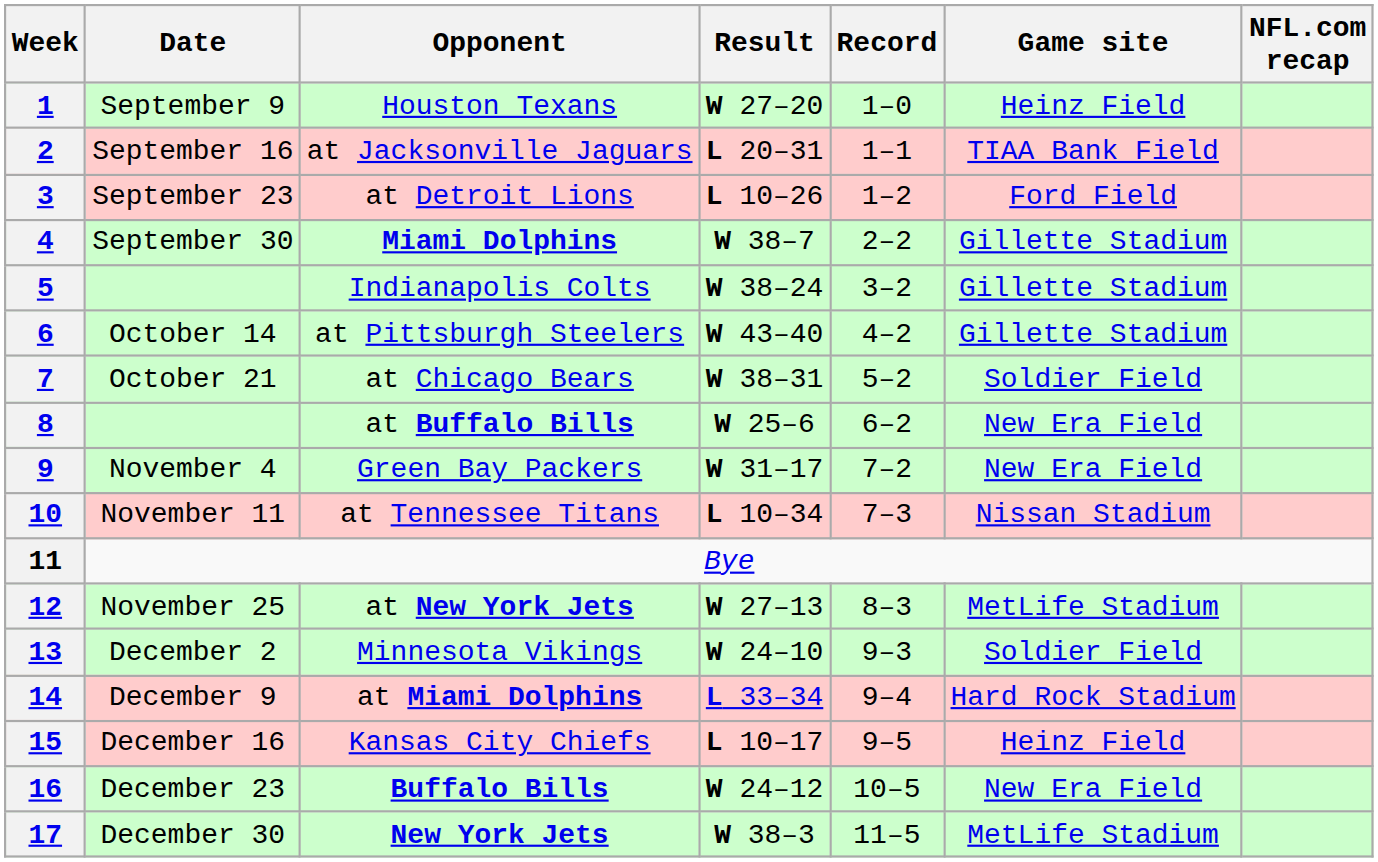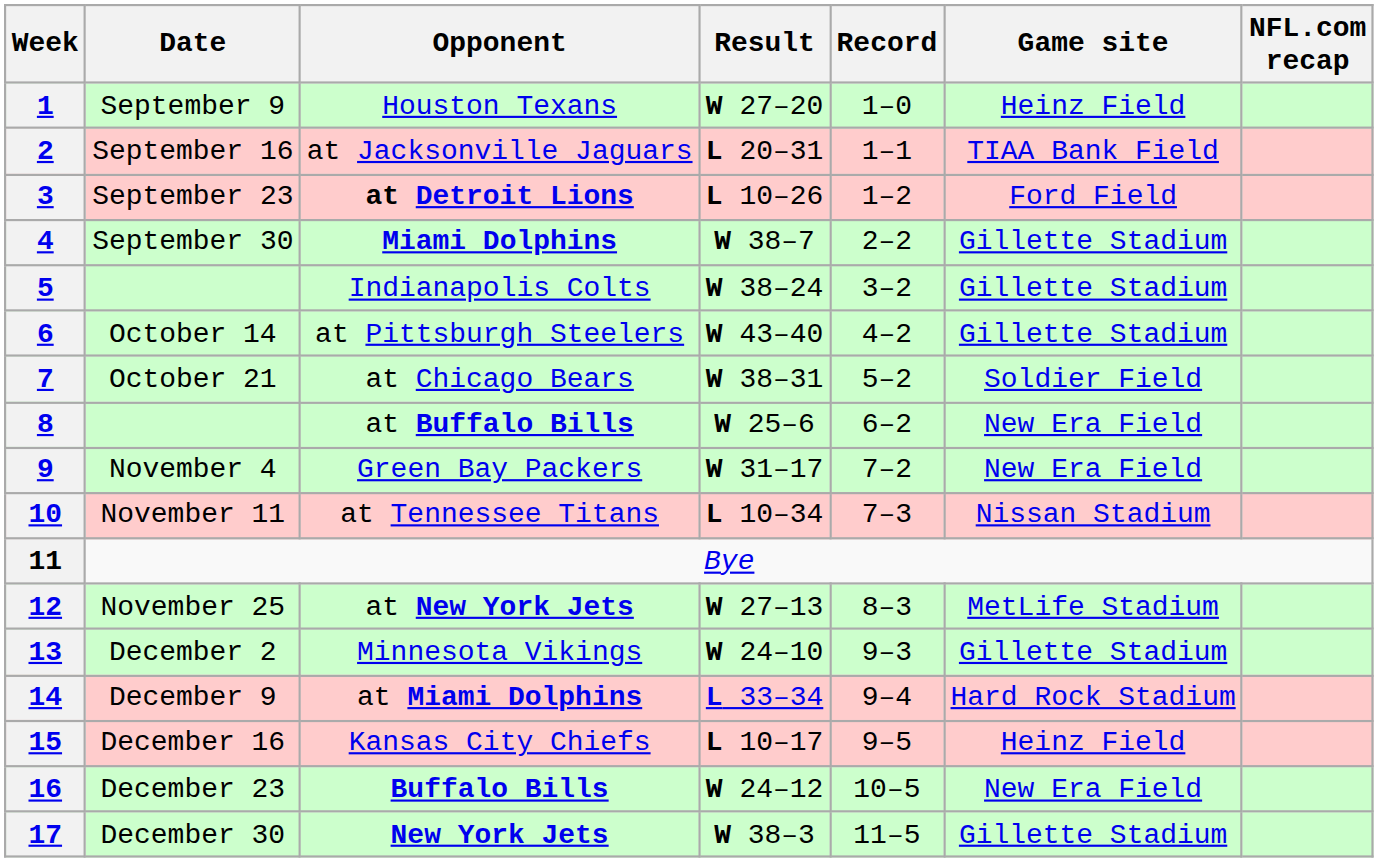3 | Opponent: normal -> bold
13 | Game site: Soldier Field -> Gillette Stadium
17 | Game site: MetLife Stadium -> Gillette Stadium
